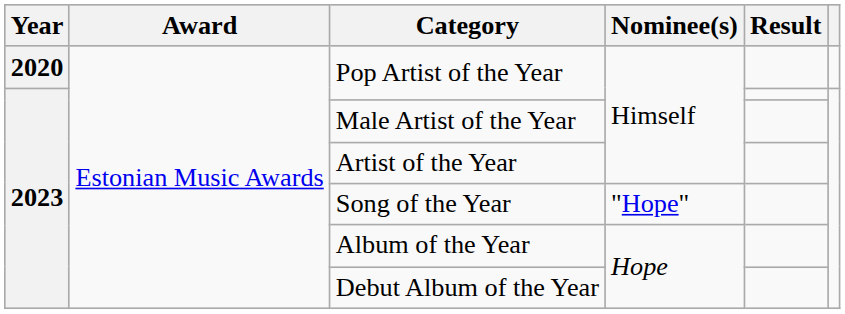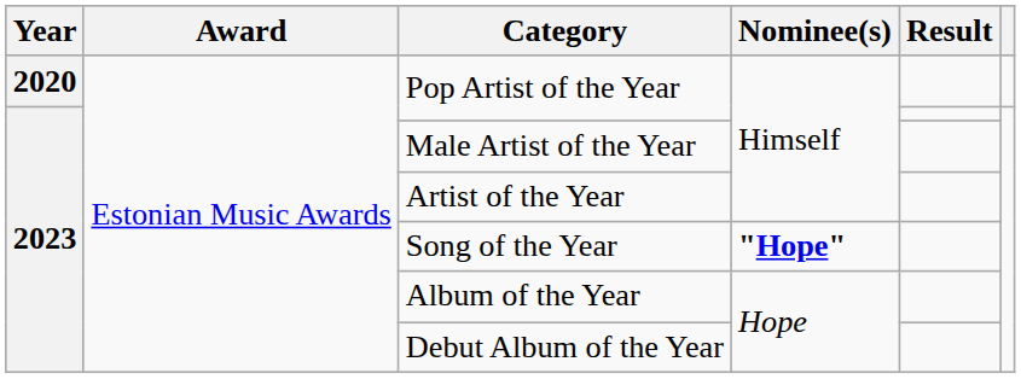Song of the Year | Nominee(s): normal -> bold
